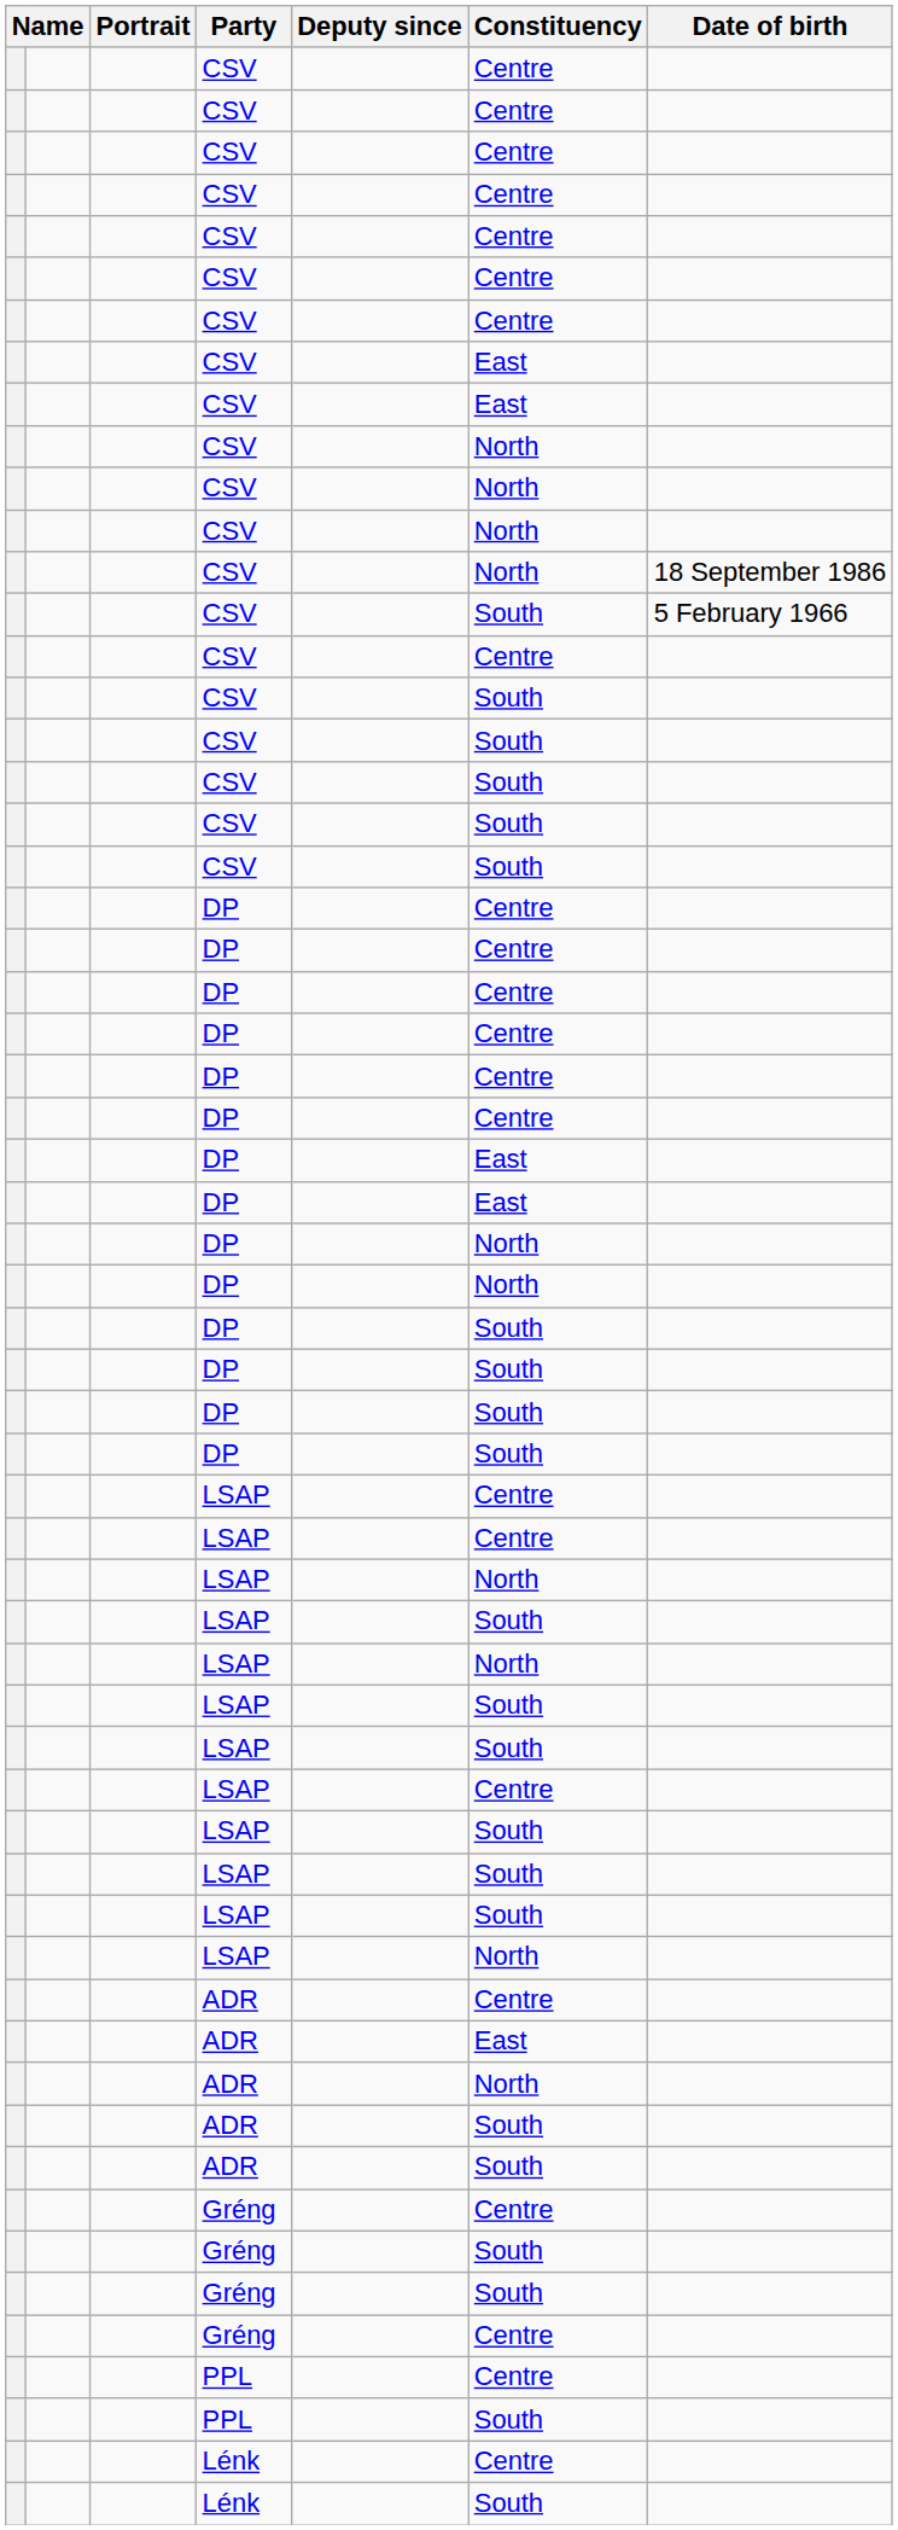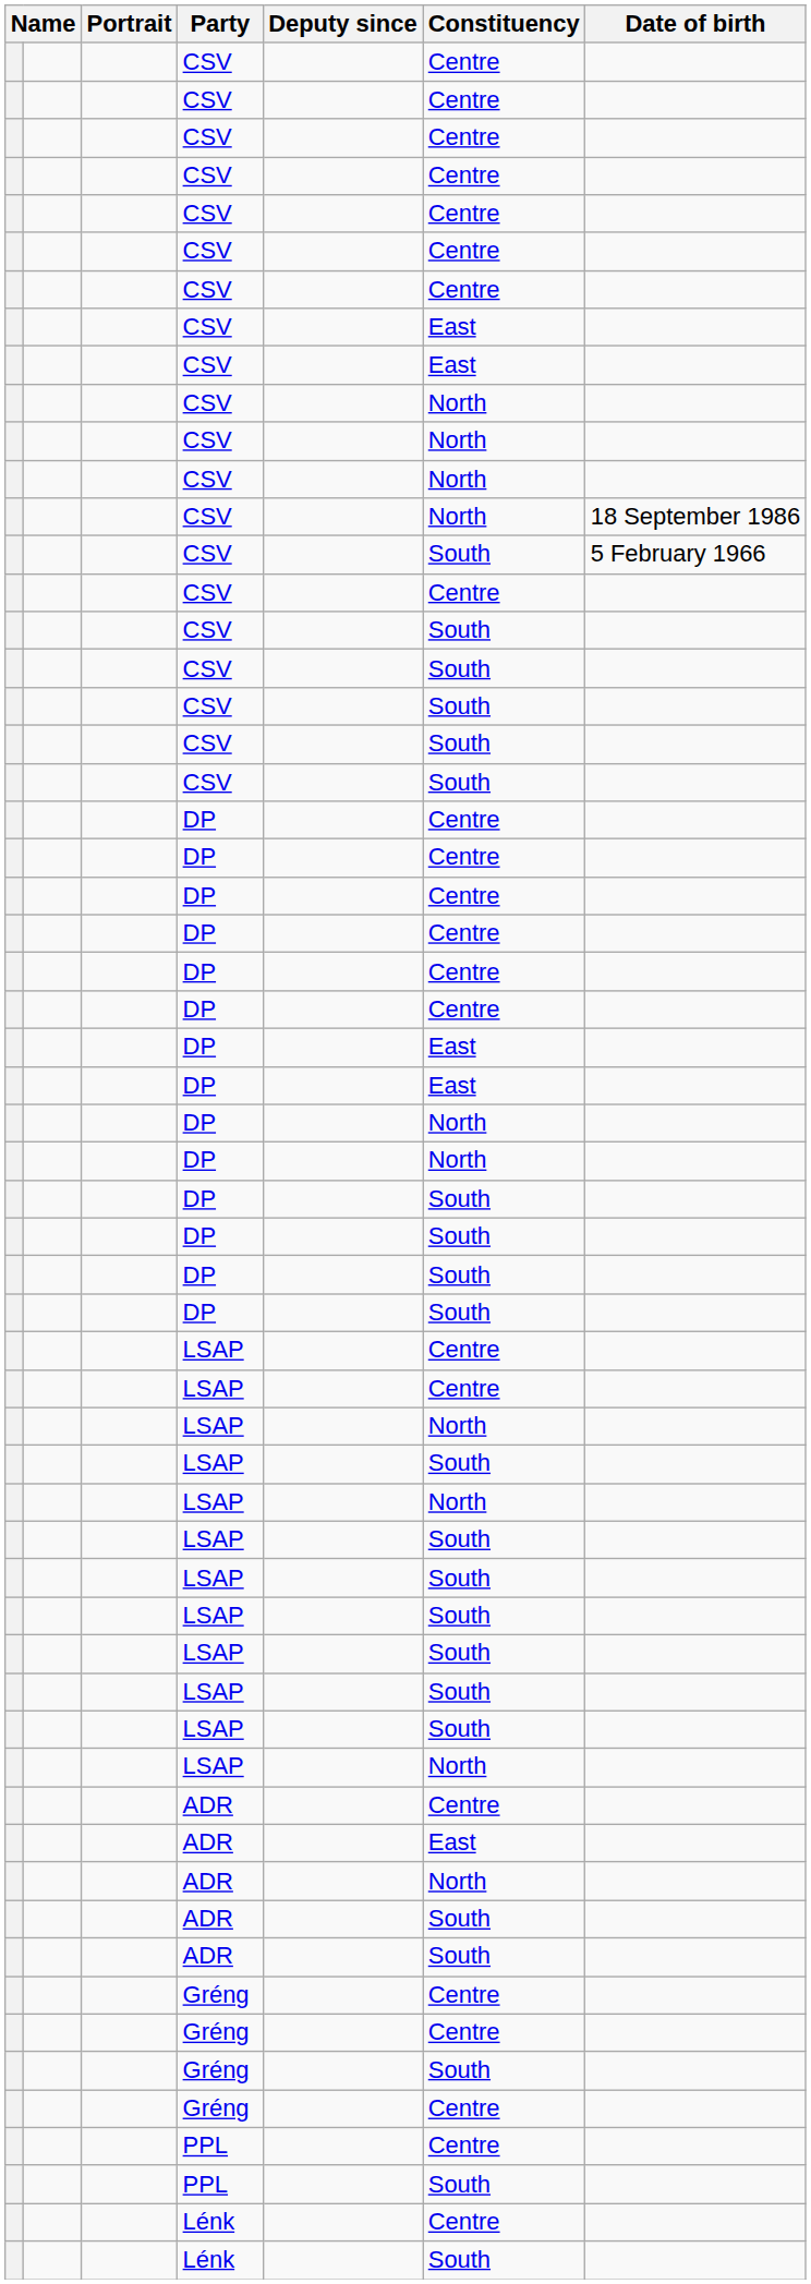row 43 | Constituency: Centre -> South
row 54 | Constituency: South -> Centre
